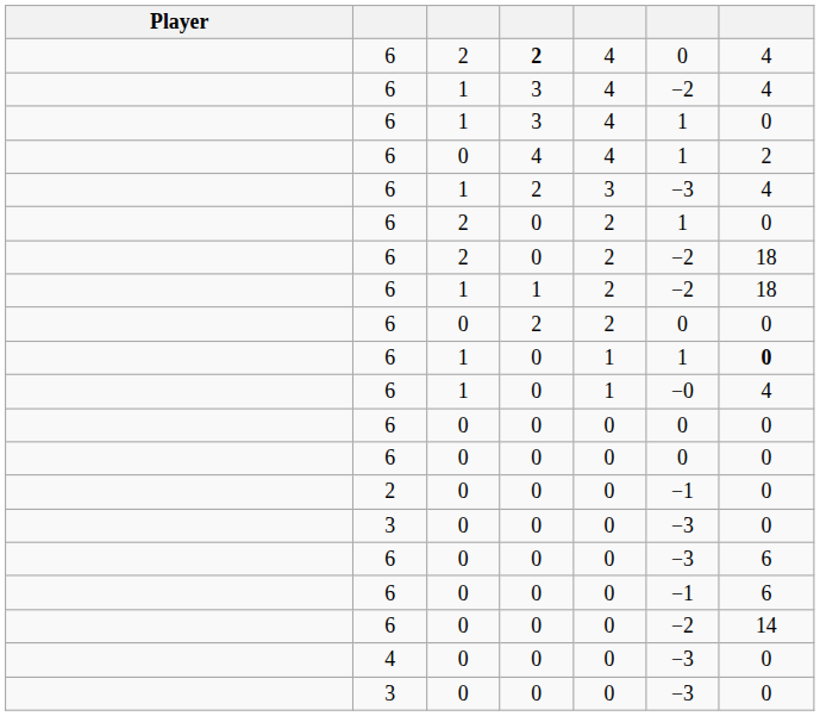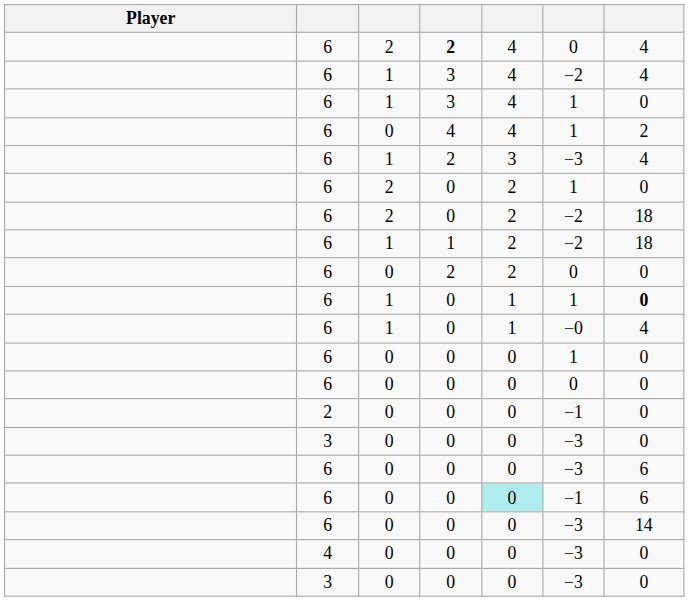row 13 | column 6: 0 -> 1
row 18 | column 5: no background -> paleturquoise background
row 19 | column 6: −2 -> −3
